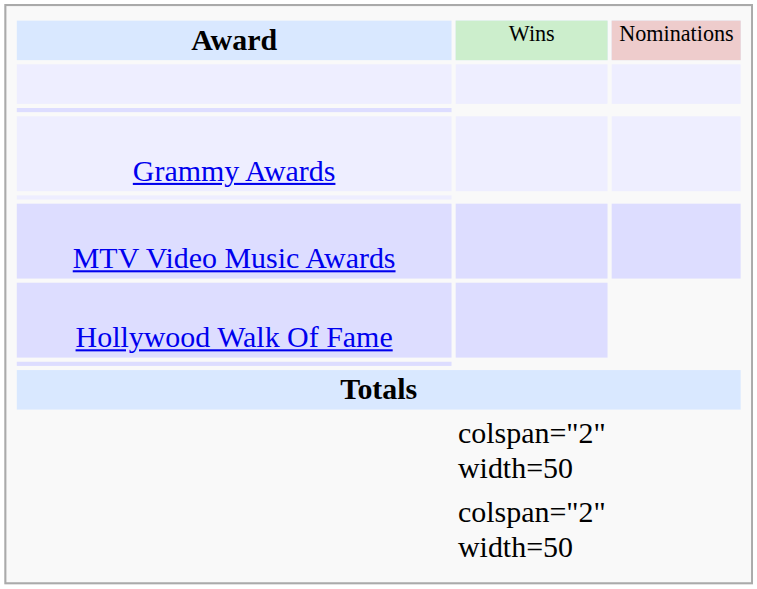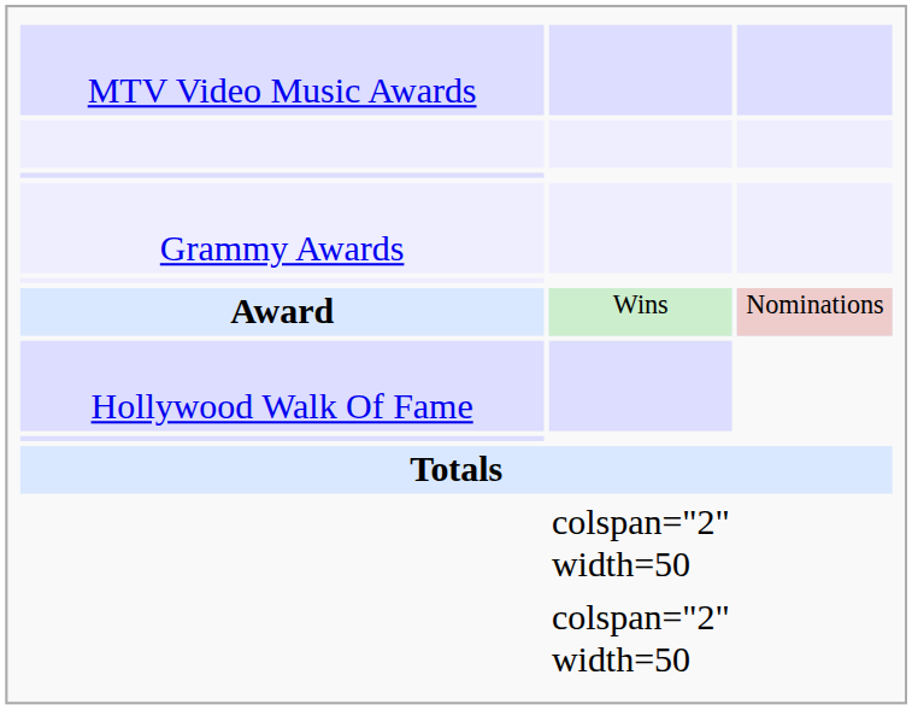rows swapped: Award <-> MTV Video Music Awards
